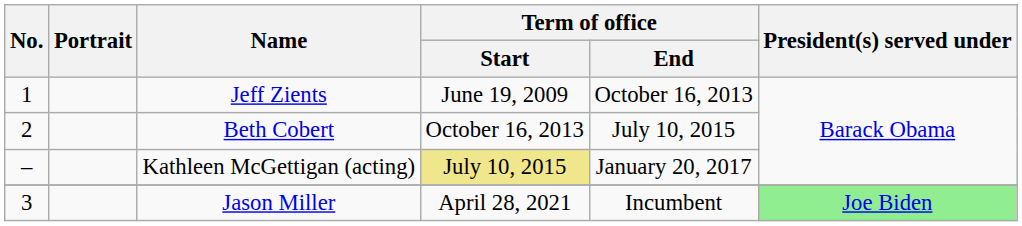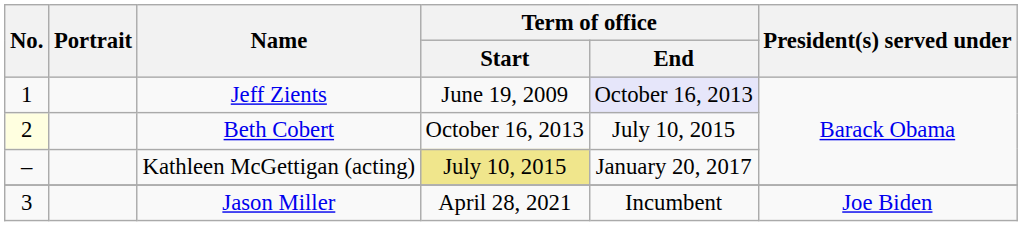Jeff Zients | Term of office / End: no background -> lavender background
Beth Cobert | No.: no background -> lightyellow background
Jason Miller | President(s) served under: lightgreen background -> no background
